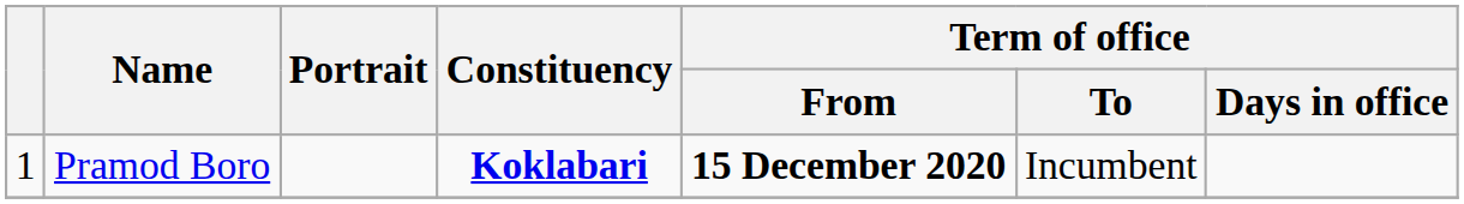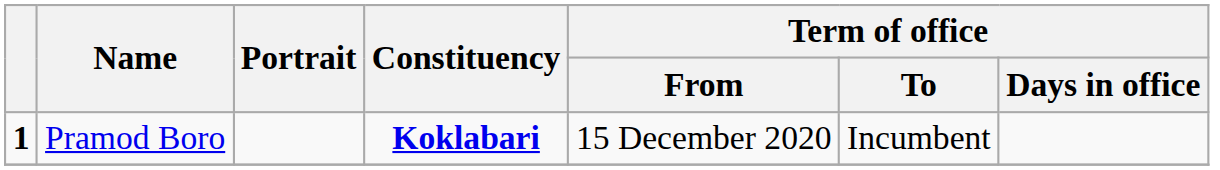Pramod Boro | column 1: normal -> bold
Pramod Boro | Term of office / From: bold -> normal
